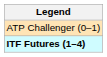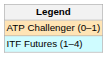row 3 | column 1: bold -> normal
